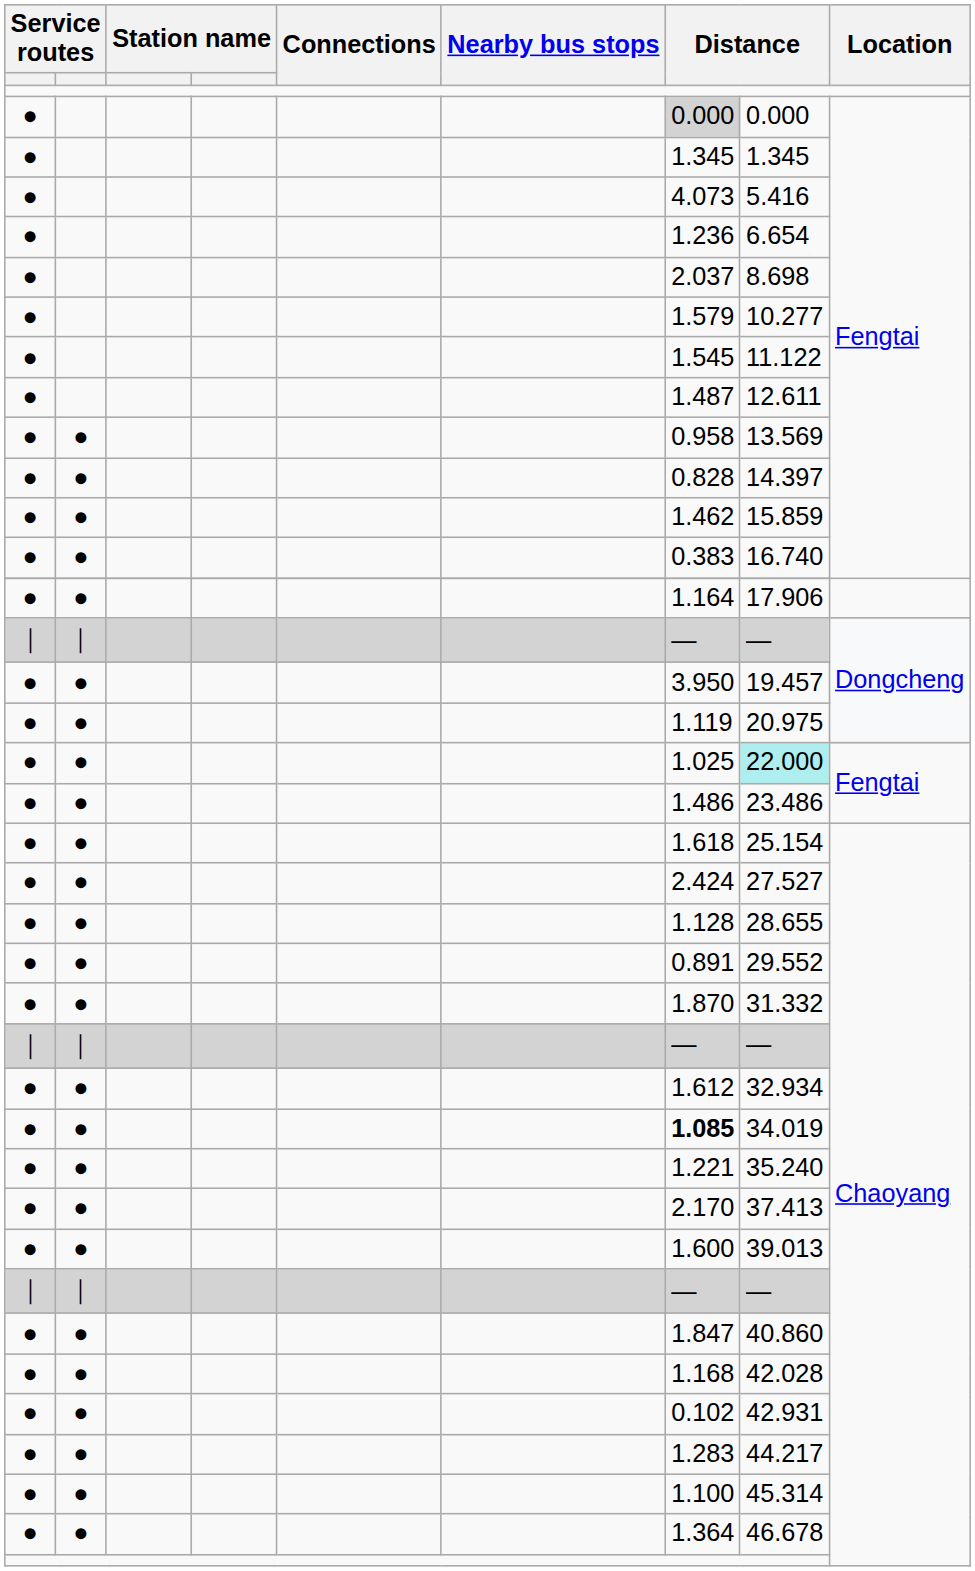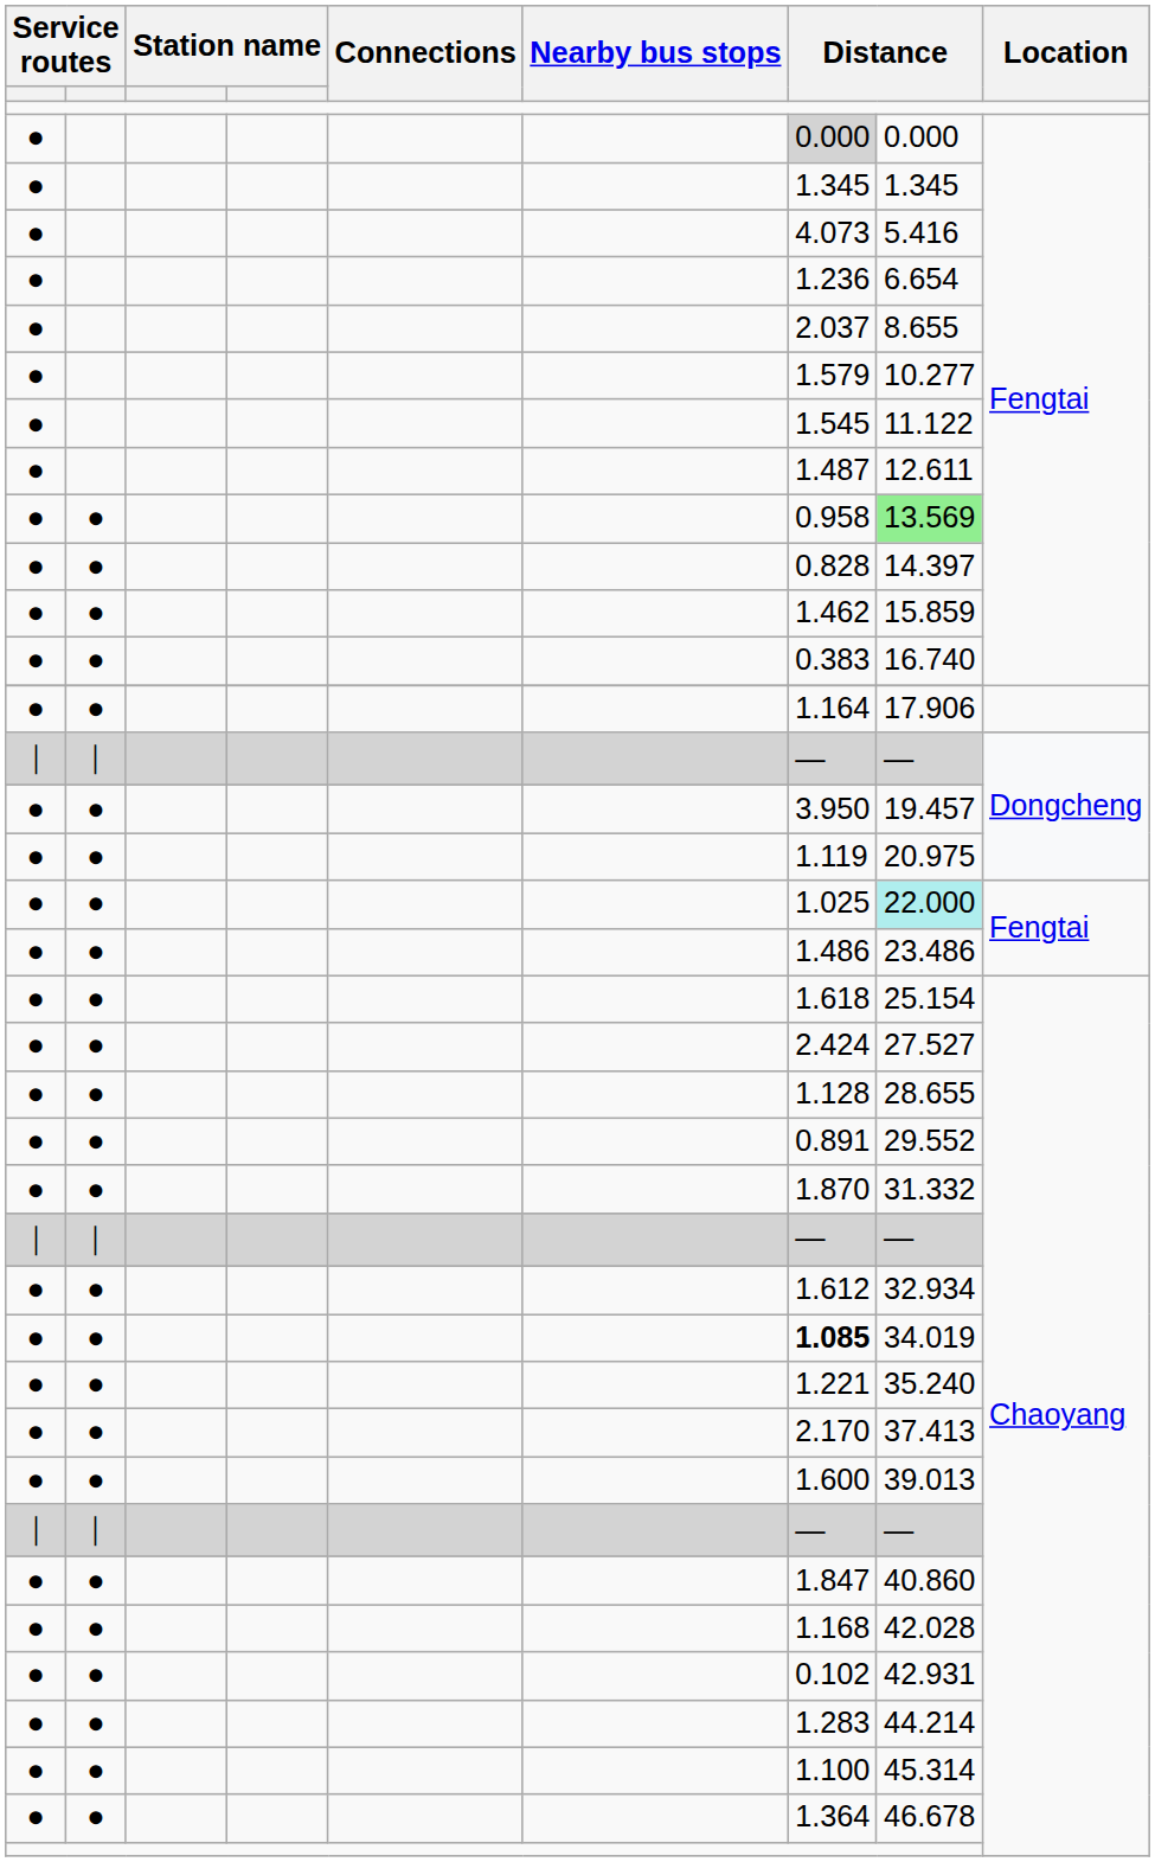row 8 | column 8: 8.698 -> 8.655
row 12 | column 8: no background -> lightgreen background
row 37 | column 8: 44.217 -> 44.214
